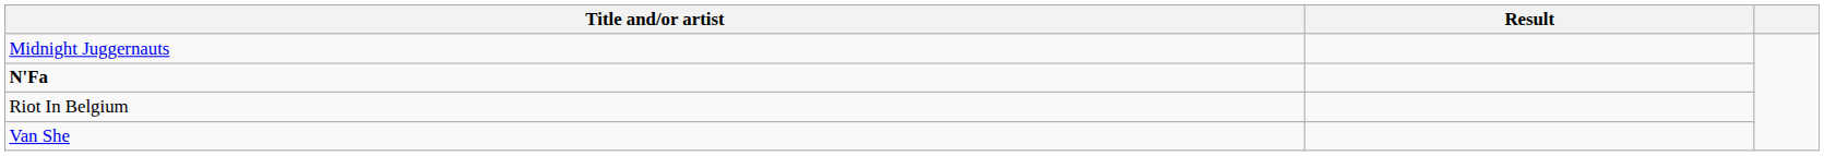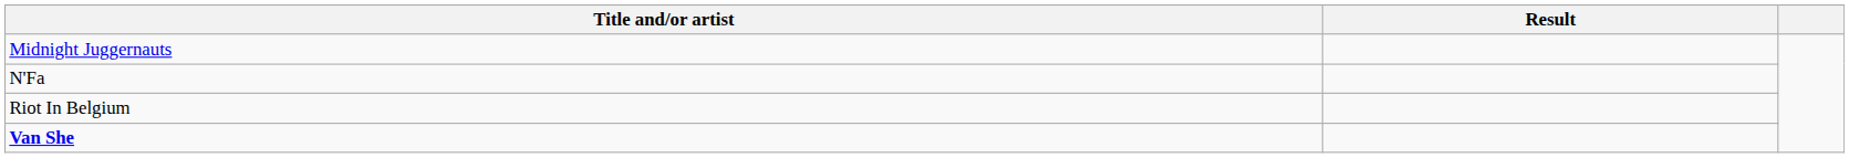N'Fa | Title and/or artist: bold -> normal
Van She | Title and/or artist: normal -> bold
